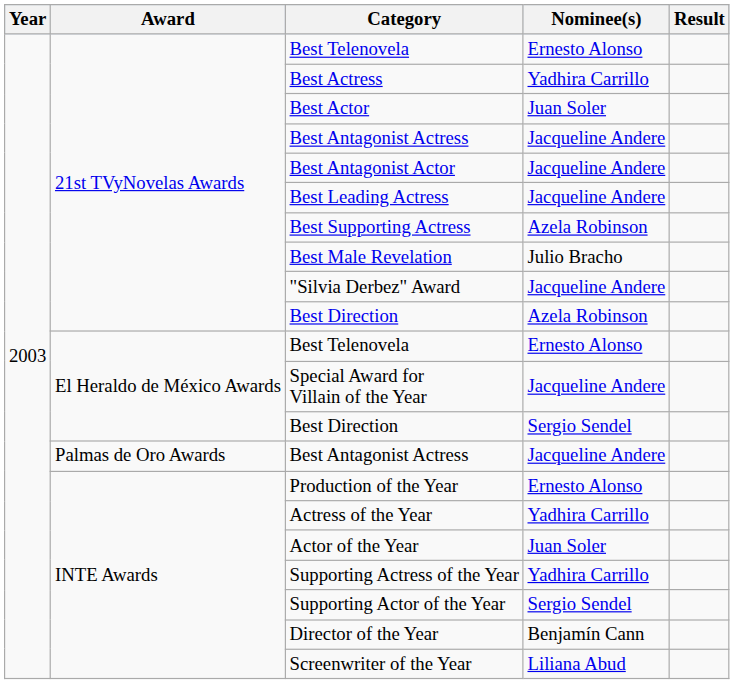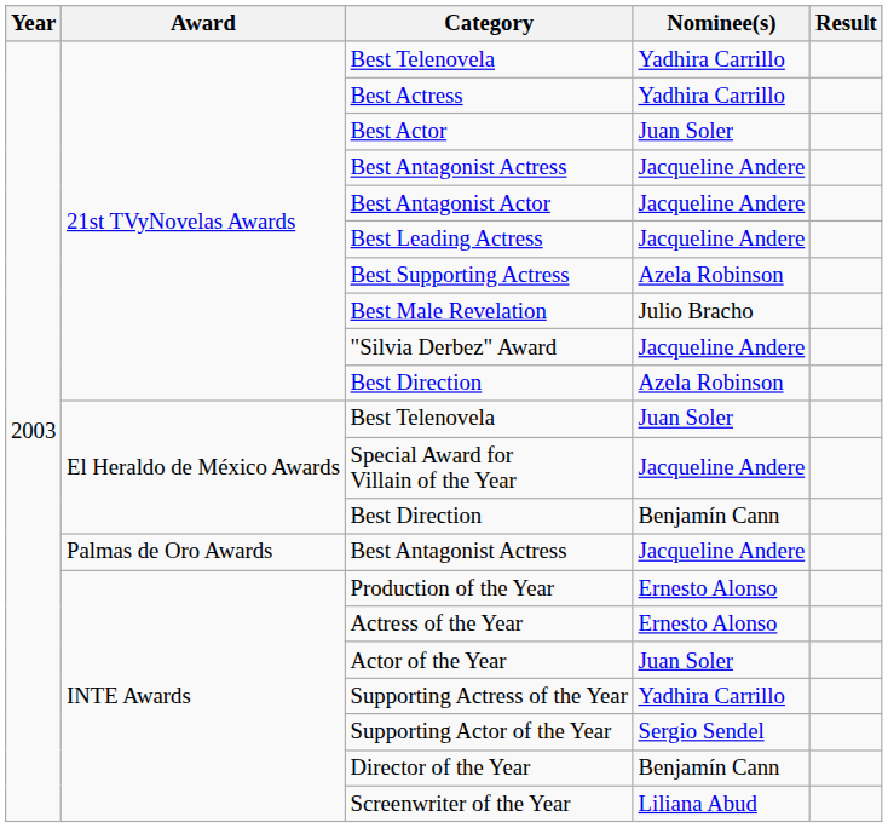21st TVyNovelas Awards / Best Telenovela | Nominee(s): Ernesto Alonso -> Yadhira Carrillo
El Heraldo de México Awards / Best Telenovela | Nominee(s): Ernesto Alonso -> Juan Soler
El Heraldo de México Awards / Best Direction | Nominee(s): Sergio Sendel -> Benjamín Cann
Actress of the Year | Nominee(s): Yadhira Carrillo -> Ernesto Alonso
